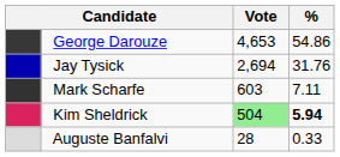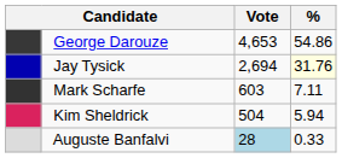Jay Tysick | %: no background -> lightyellow background
Kim Sheldrick | Vote: lightgreen background -> no background
Kim Sheldrick | %: bold -> normal
Auguste Banfalvi | Vote: no background -> lightblue background
